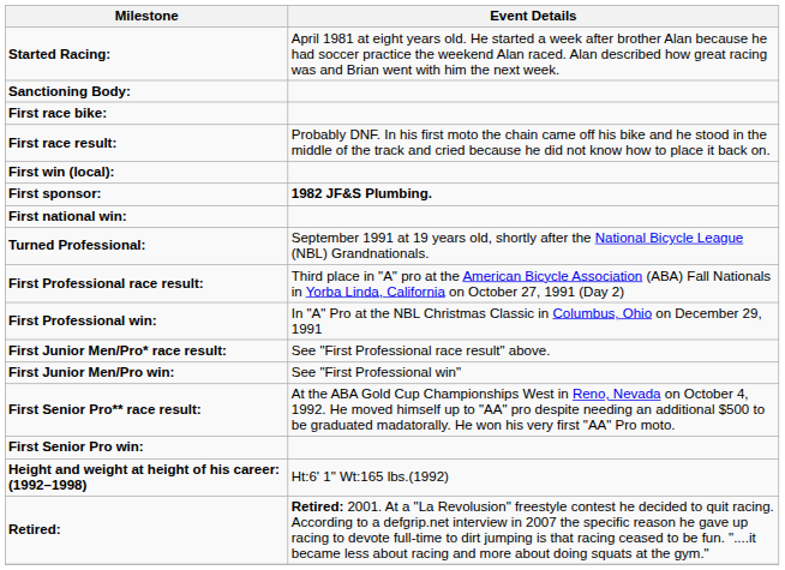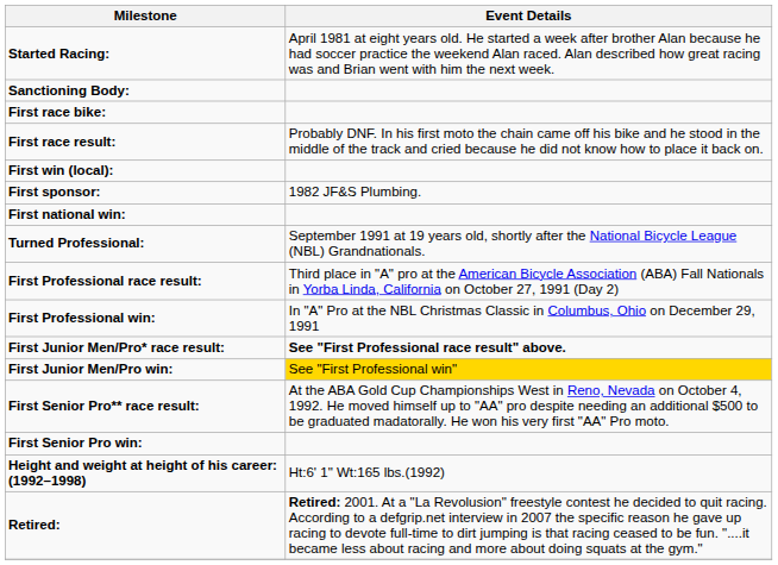First sponsor: | Event Details: bold -> normal
First Junior Men/Pro* race result: | Event Details: normal -> bold
First Junior Men/Pro win: | Event Details: no background -> gold background
